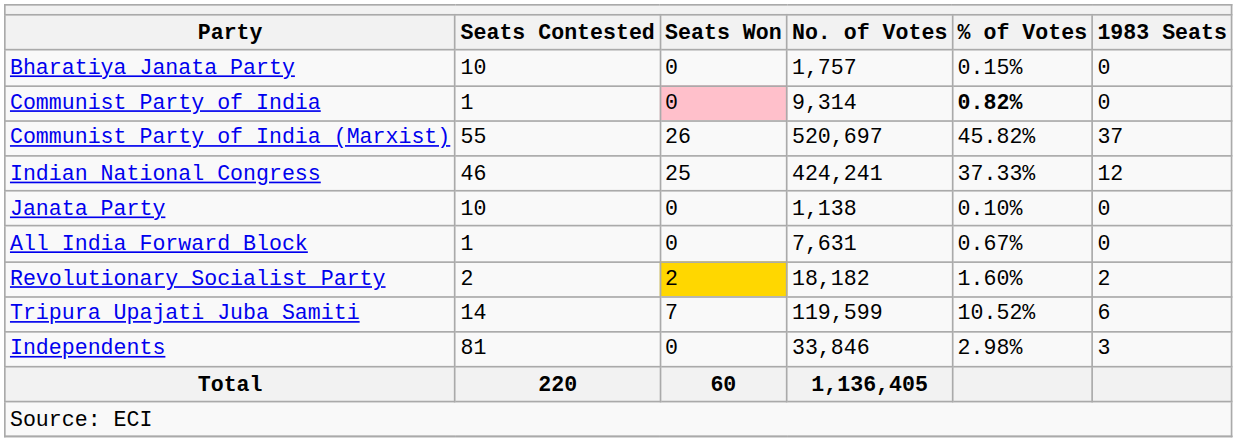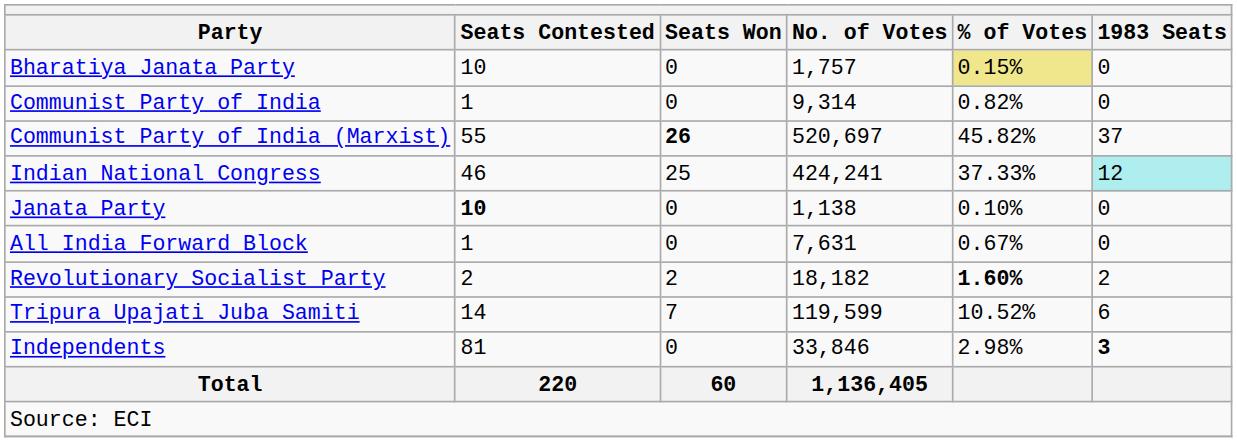Bharatiya Janata Party | % of Votes: no background -> khaki background
Communist Party of India | Seats Won: pink background -> no background
Communist Party of India | % of Votes: bold -> normal
Communist Party of India (Marxist) | Seats Won: normal -> bold
Indian National Congress | 1983 Seats: no background -> paleturquoise background
Janata Party | Seats Contested: normal -> bold
Revolutionary Socialist Party | Seats Won: gold background -> no background
Revolutionary Socialist Party | % of Votes: normal -> bold
Independents | 1983 Seats: normal -> bold
